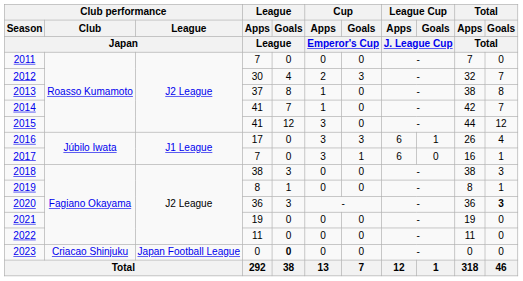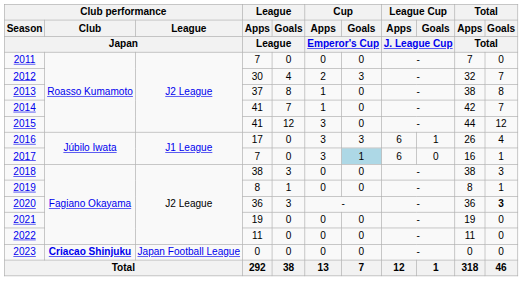2017 | Cup / Goals / Emperor's Cup: no background -> lightblue background
2023 | Club performance / Club / Japan: normal -> bold
2023 | League / Goals / League: bold -> normal
